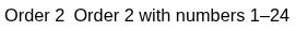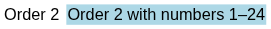Order 2 | column 2: no background -> lightblue background
